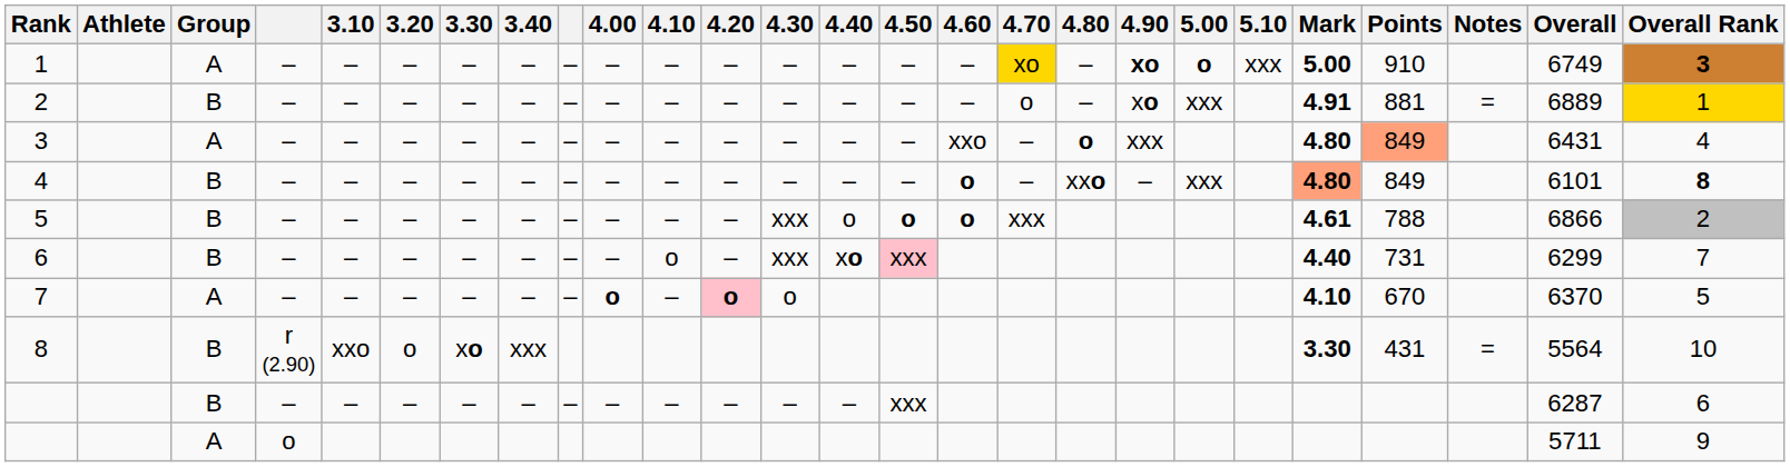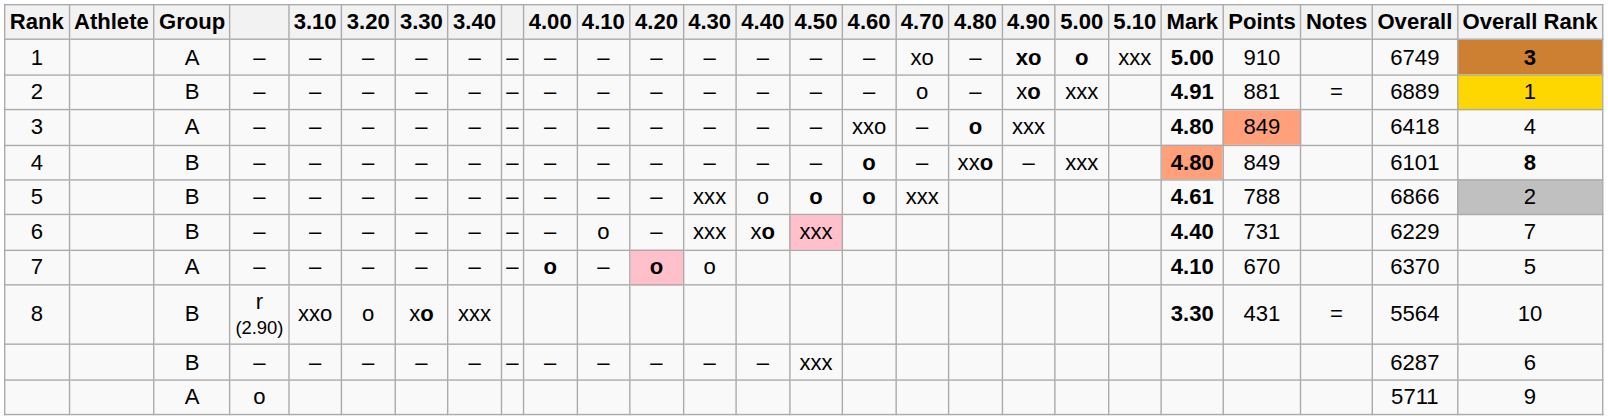row 2 | 4.70: gold background -> no background
row 4 | Overall: 6431 -> 6418
row 7 | Overall: 6299 -> 6229
